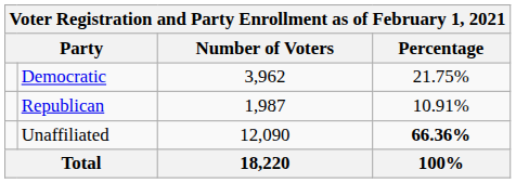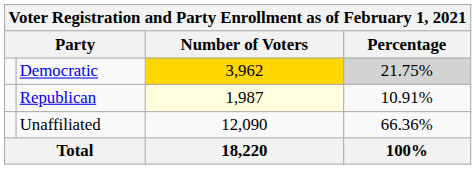Democratic | Number of Voters: no background -> gold background
Democratic | Percentage: no background -> lightgrey background
Republican | Number of Voters: no background -> lightyellow background
Unaffiliated | Percentage: bold -> normal
